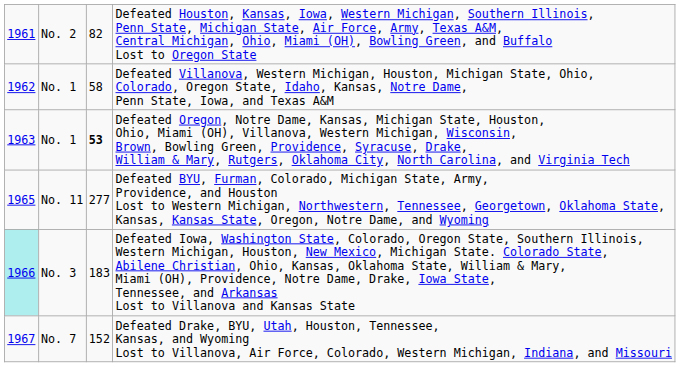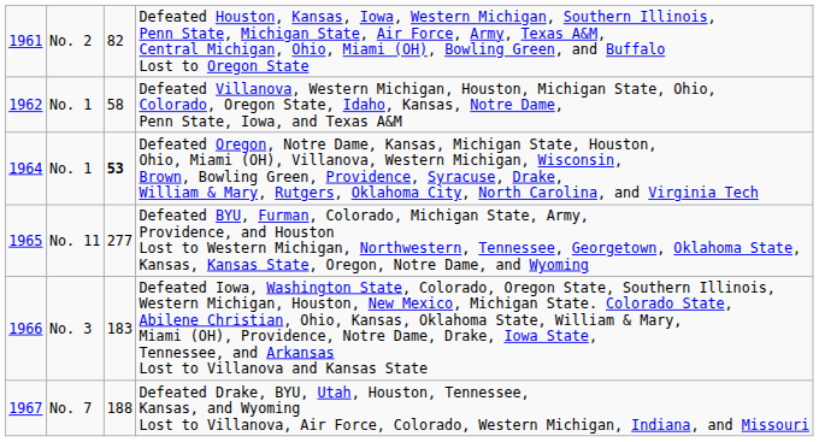row 3 | column 1: 1963 -> 1964
row 5 | column 1: paleturquoise background -> no background
row 6 | column 3: 152 -> 188
